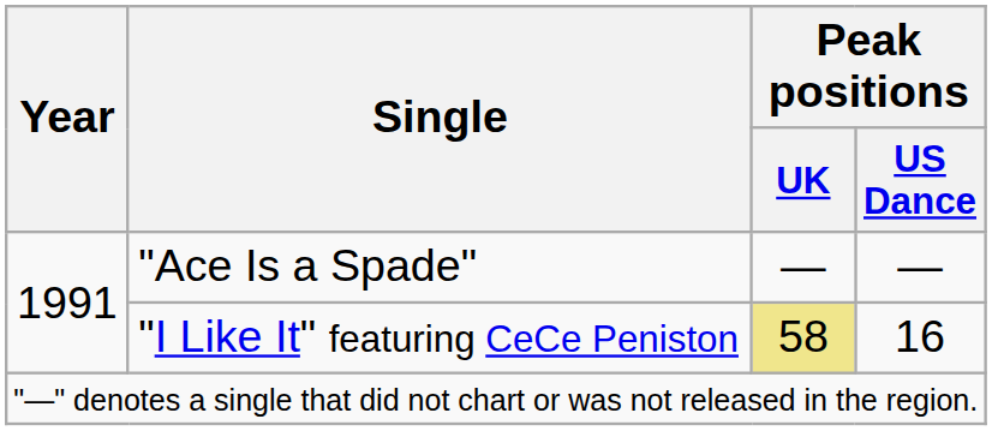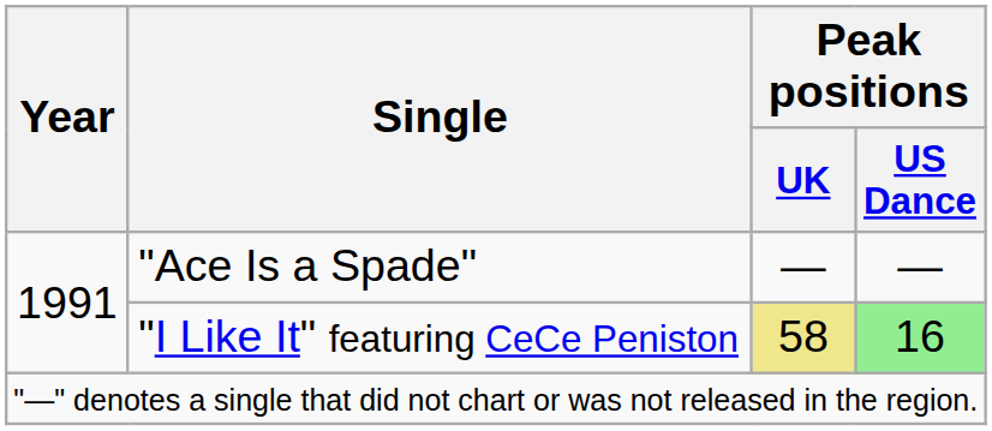"I Like It" featuring CeCe Peniston | Peak positions / US Dance: no background -> lightgreen background
